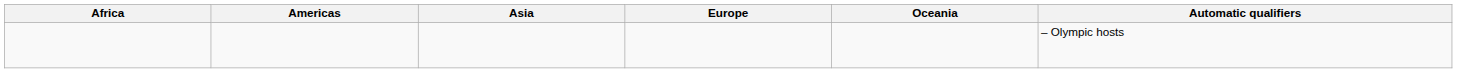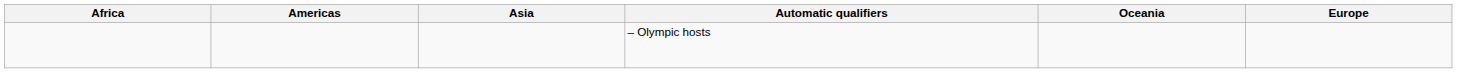columns swapped: Europe <-> Automatic qualifiers
